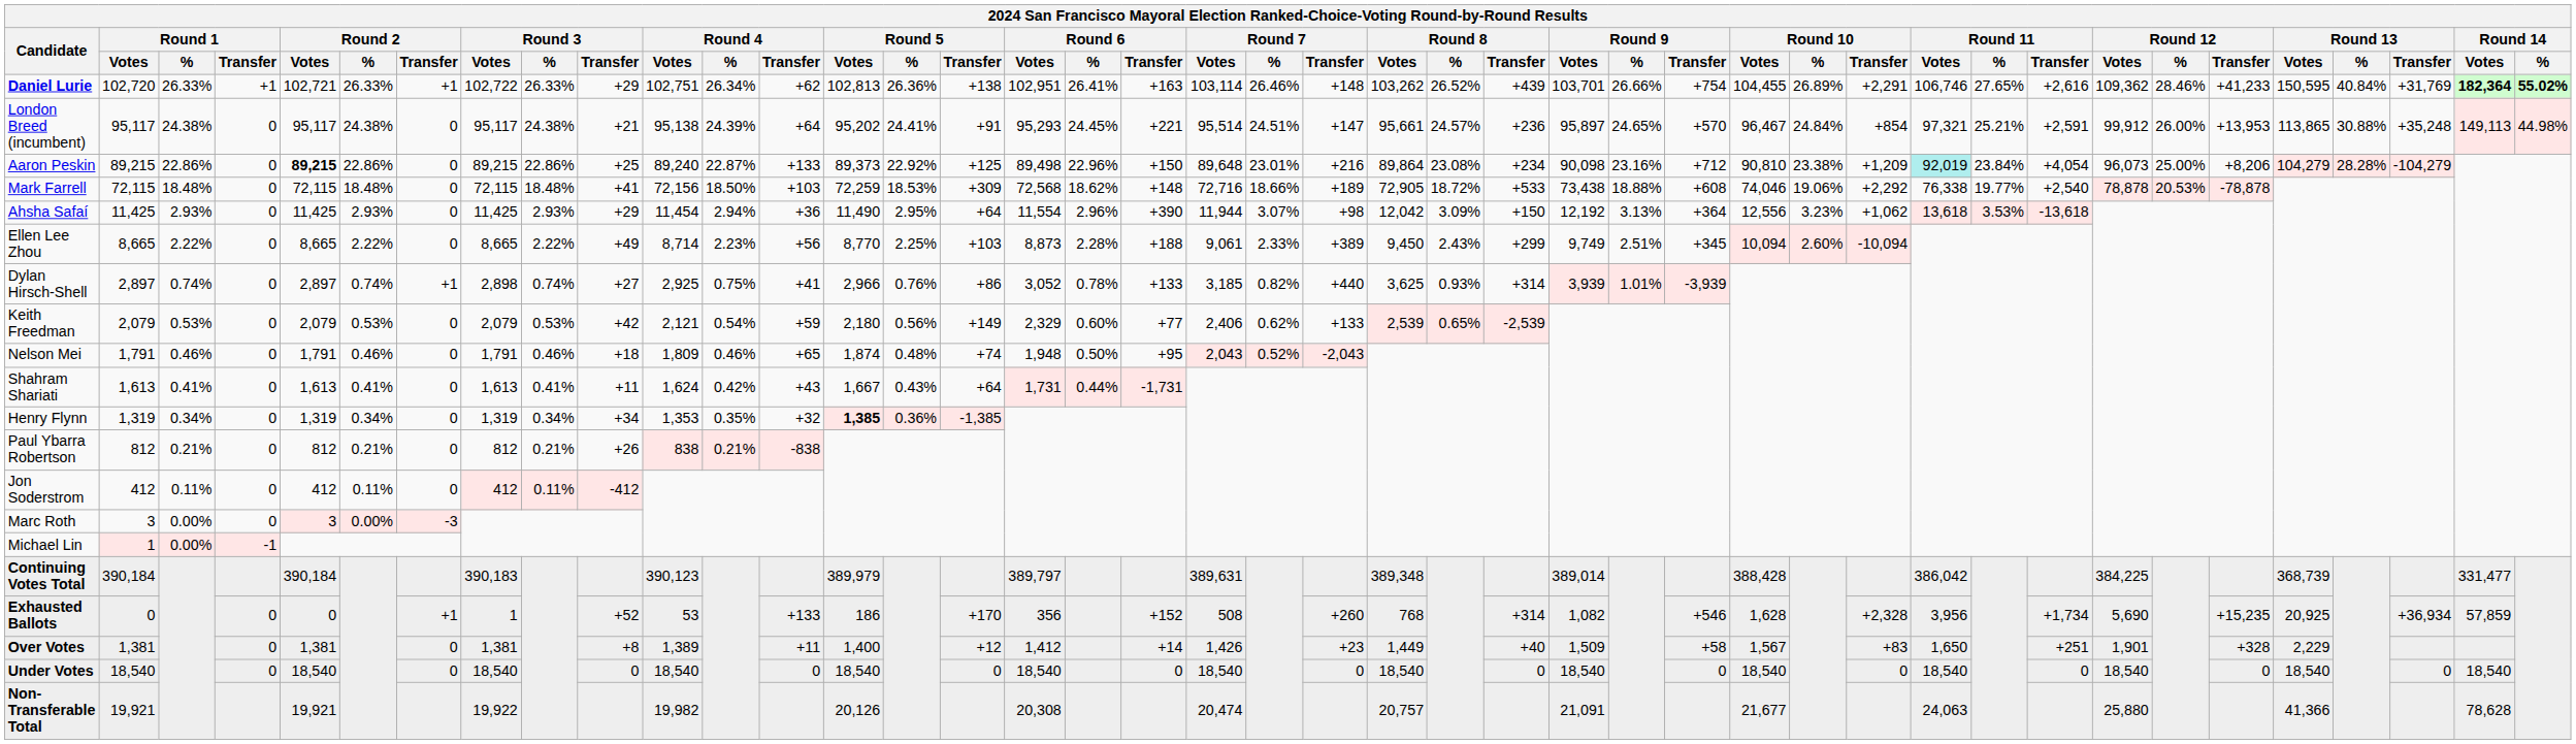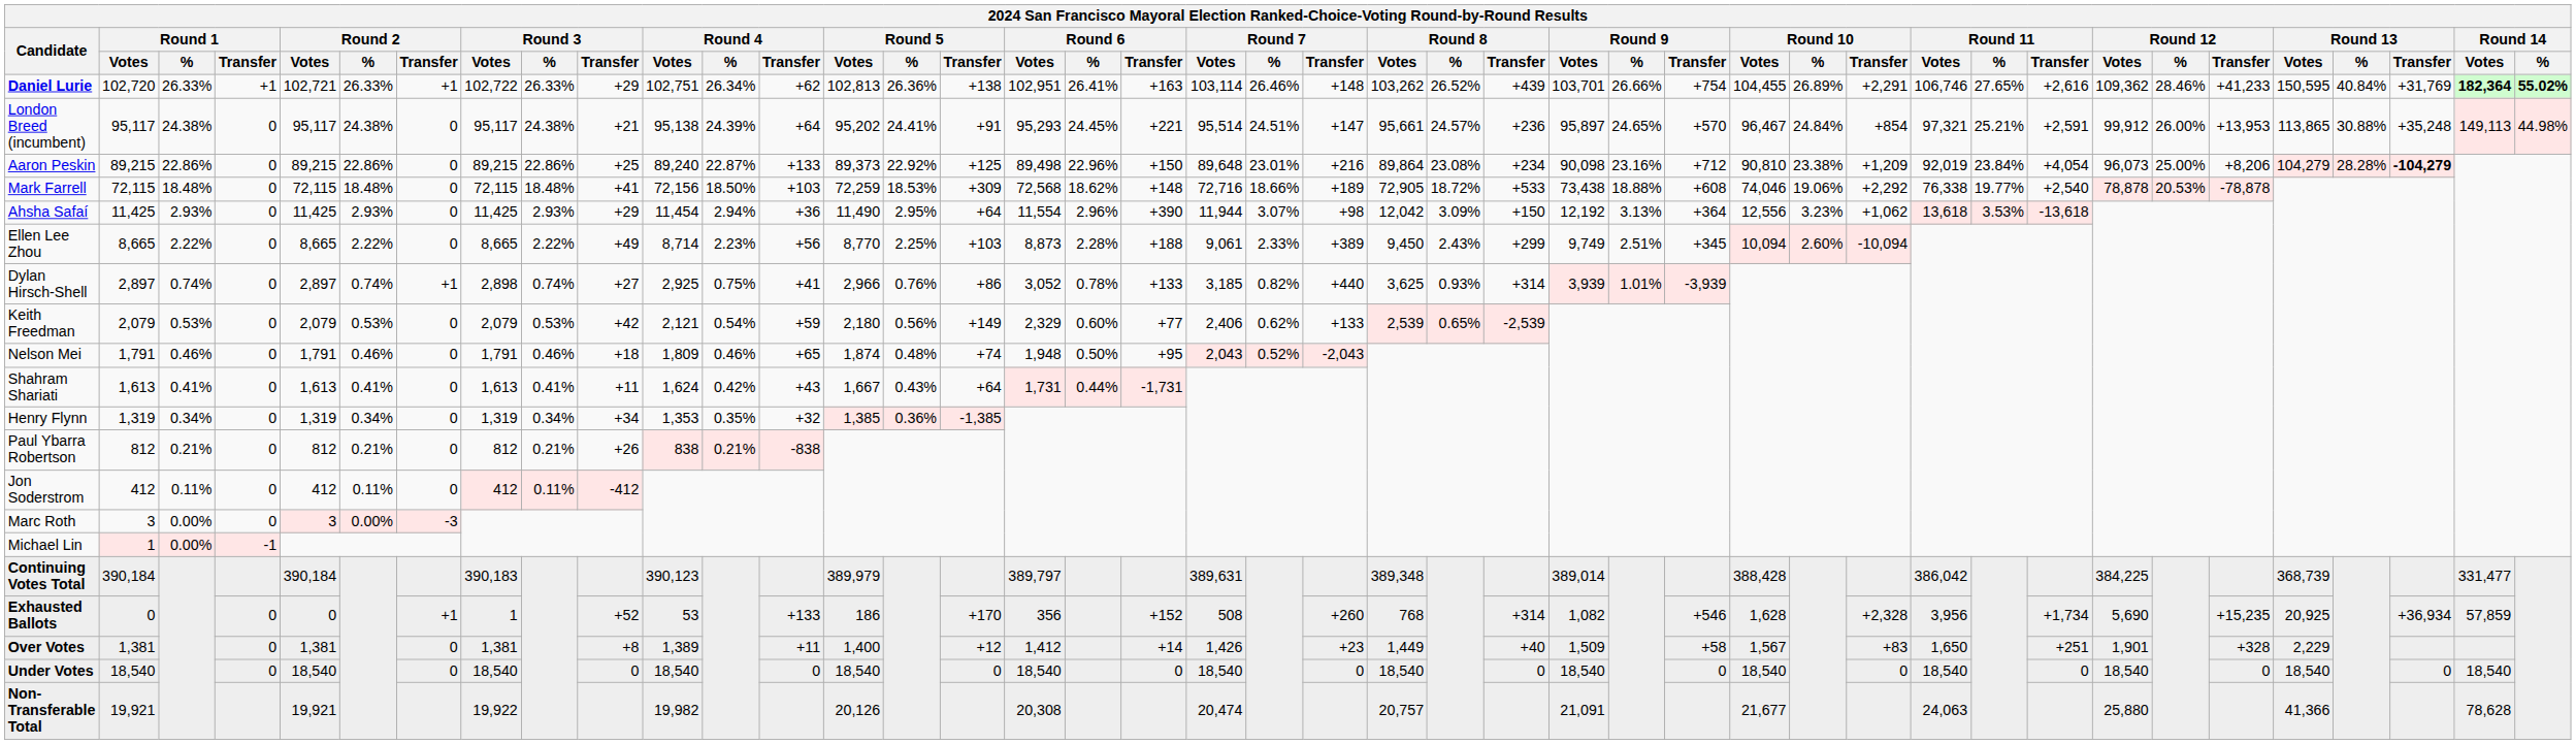Aaron Peskin | Round 2 / Votes: bold -> normal
Aaron Peskin | Round 11 / Votes: paleturquoise background -> no background
Aaron Peskin | Round 13 / Transfer: normal -> bold
Henry Flynn | Round 5 / Votes: bold -> normal
